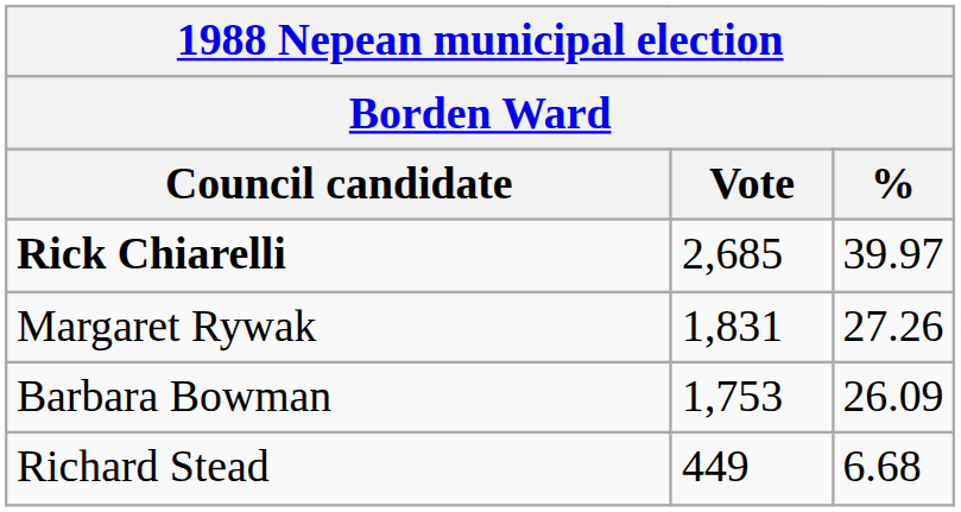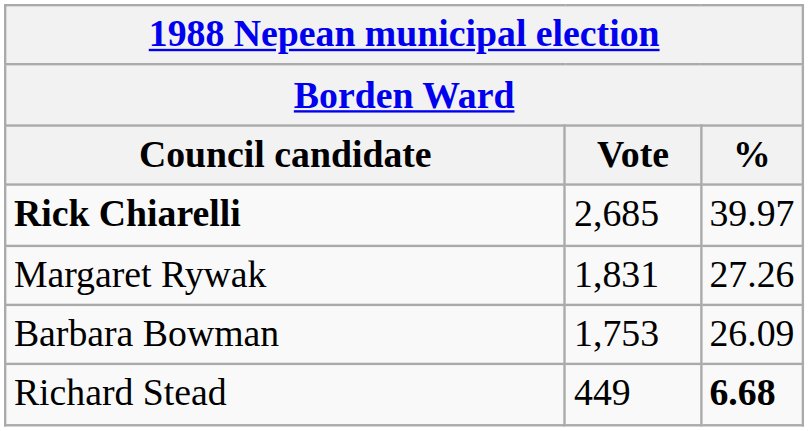Richard Stead | %: normal -> bold
